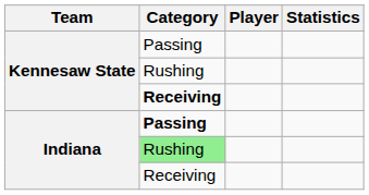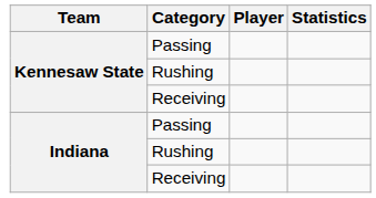Kennesaw State / Receiving | Category: bold -> normal
Indiana / Passing | Category: bold -> normal
Indiana / Rushing | Category: lightgreen background -> no background
